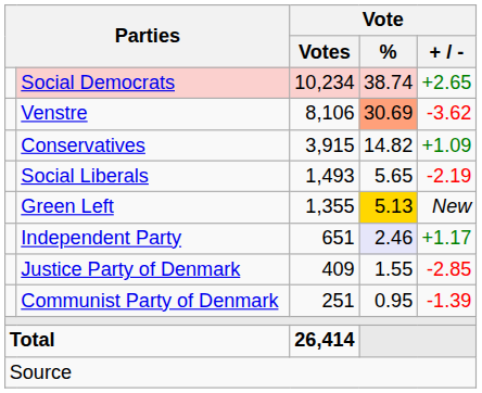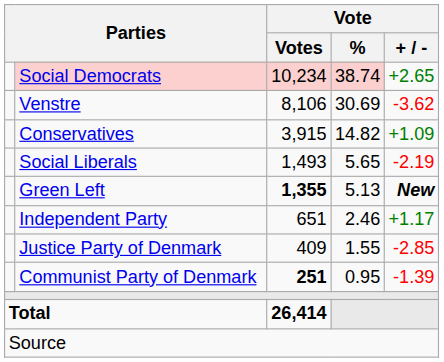Venstre | Vote / %: lightsalmon background -> no background
Green Left | Vote / Votes: normal -> bold
Green Left | Vote / %: gold background -> no background
Green Left | Vote / + / -: normal -> bold
Independent Party | Vote / %: lavender background -> no background
Communist Party of Denmark | Vote / Votes: normal -> bold
